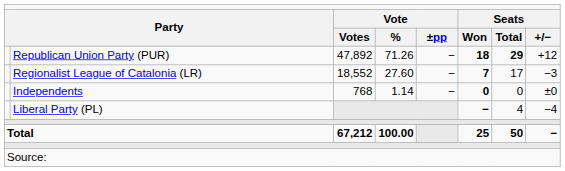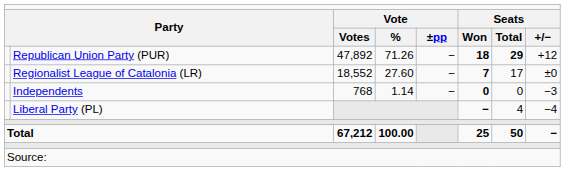Regionalist League of Catalonia (LR) | column 8: −3 -> ±0
Independents | column 8: ±0 -> −3
